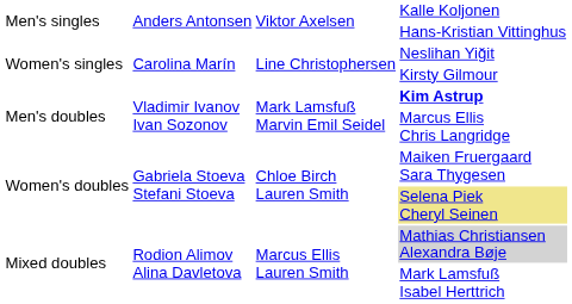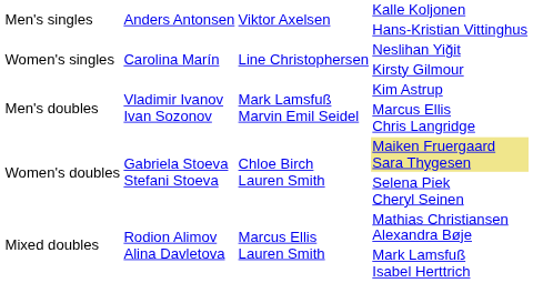Kim Astrup | column 4: bold -> normal
Maiken Fruergaard Sara Thygesen | column 4: no background -> khaki background
Selena Piek Cheryl Seinen | column 4: khaki background -> no background
Mathias Christiansen Alexandra Bøje | column 4: lightgrey background -> no background
